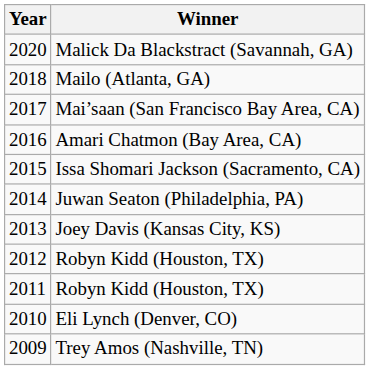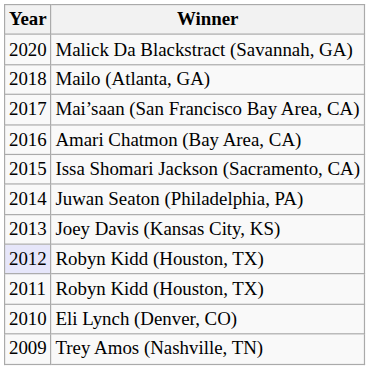row 9 | Year: no background -> lavender background
